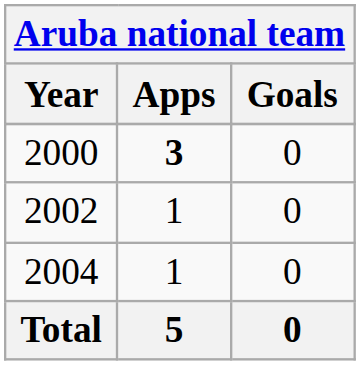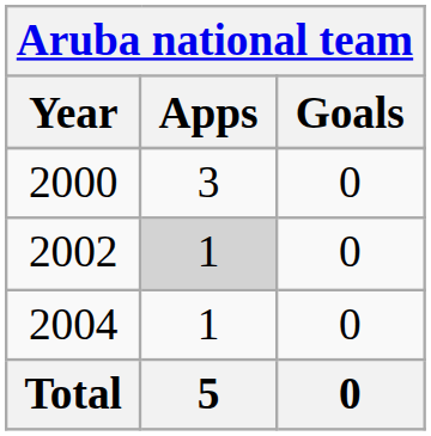2000 | Apps: bold -> normal
2002 | Apps: no background -> lightgrey background
